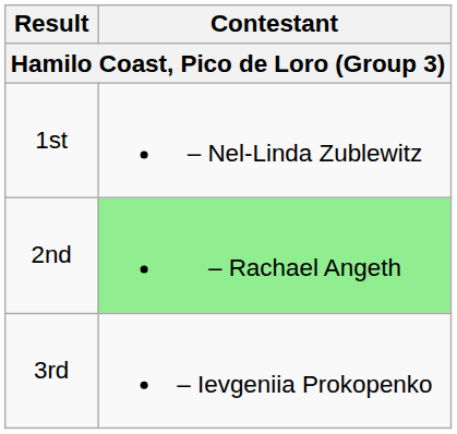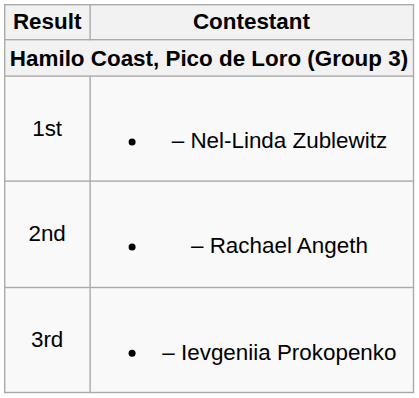2nd | Contestant: lightgreen background -> no background
